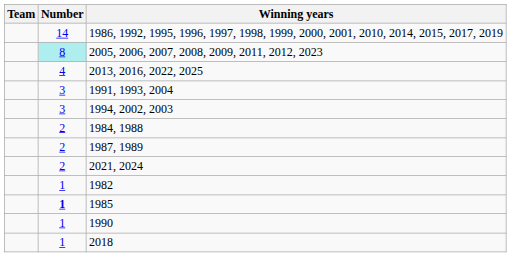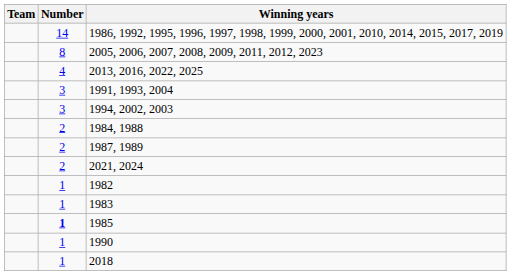2005, 2006, 2007, 2008, 2009, 2011, 2012, 2023 | Number: paleturquoise background -> no background
+ row: 1 | 1983
